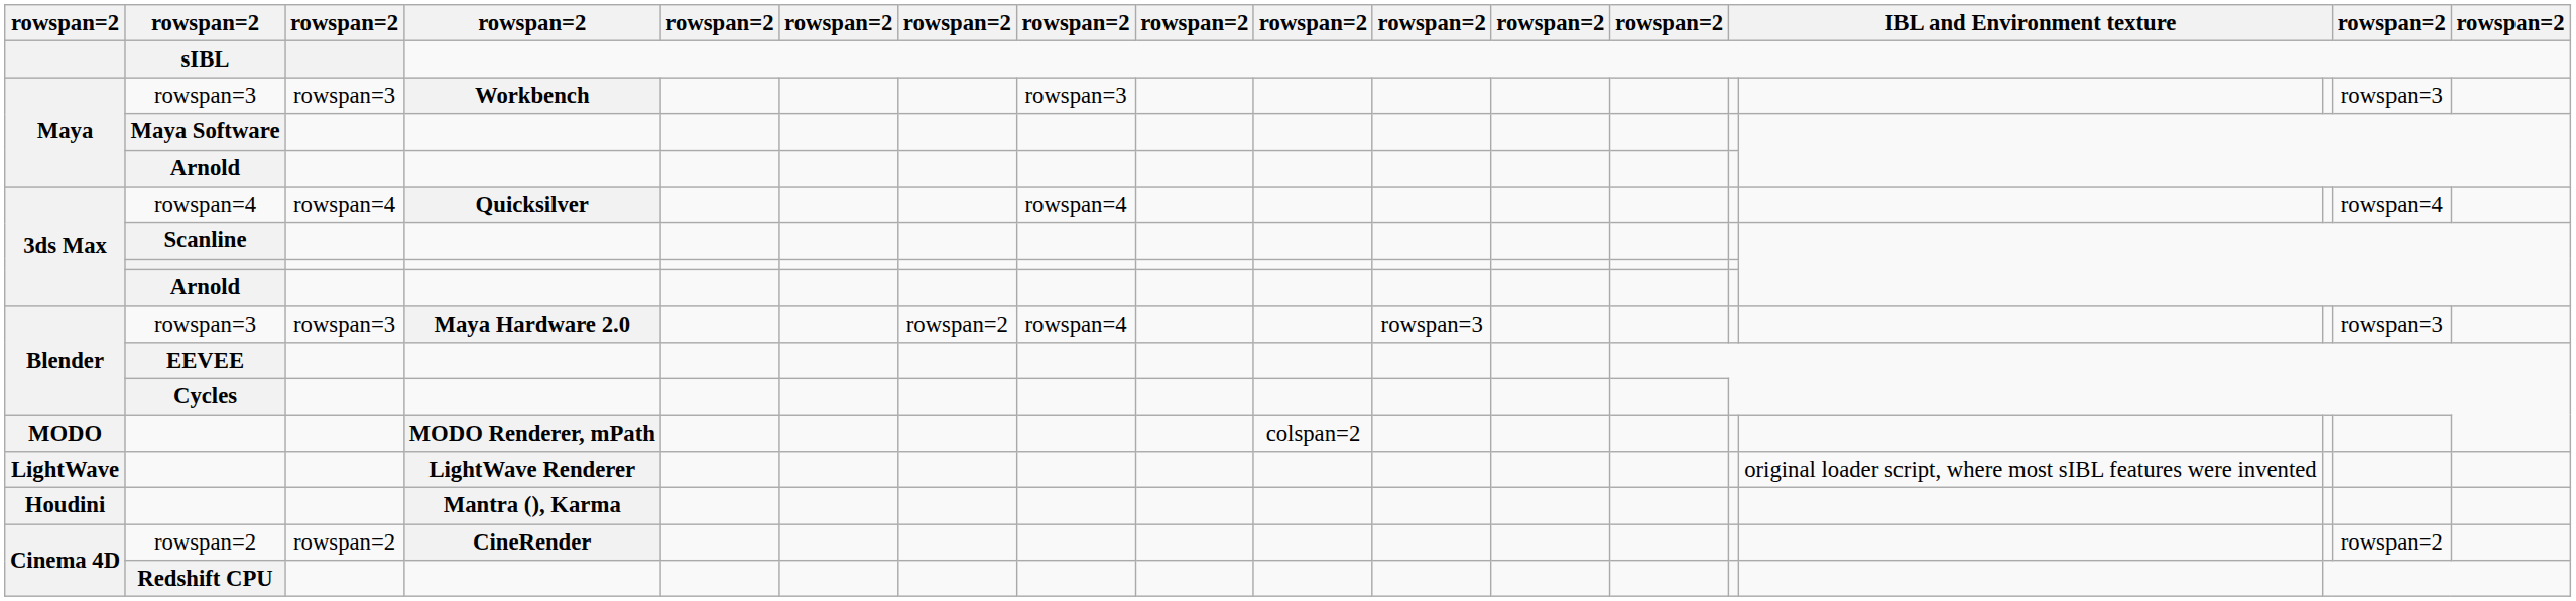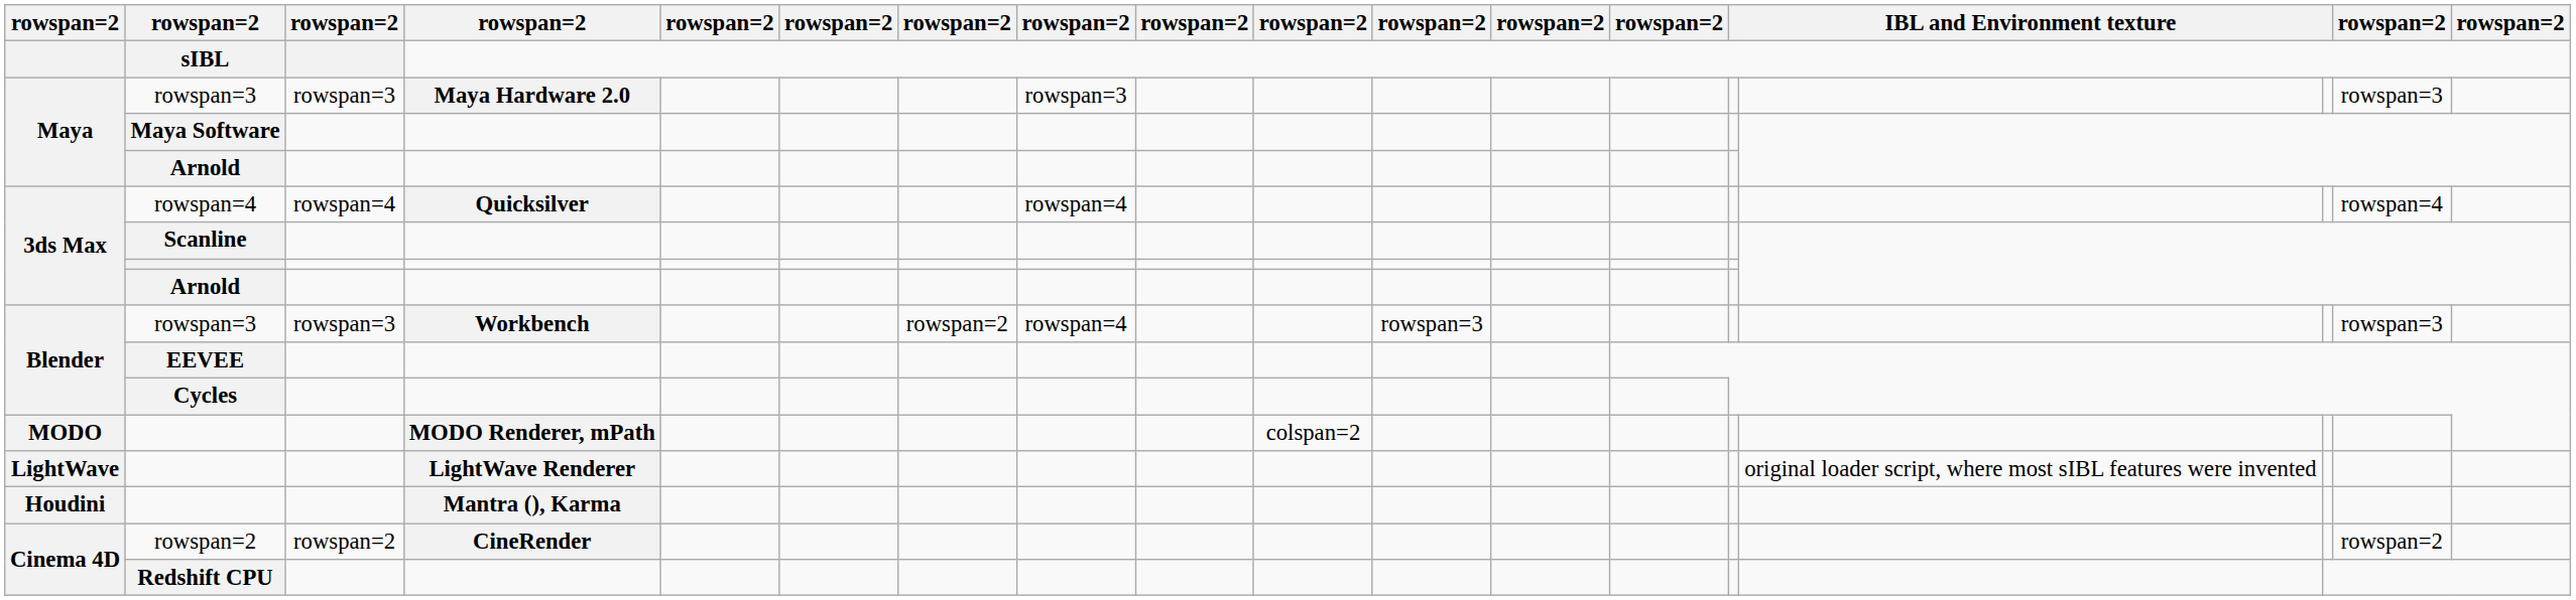Maya / rowspan=3 | column 4: Workbench -> Maya Hardware 2.0
Blender / rowspan=3 | column 4: Maya Hardware 2.0 -> Workbench
